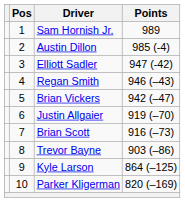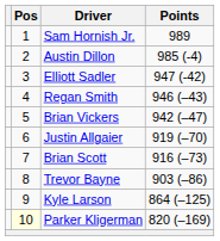Parker Kligerman | Pos: no background -> lightyellow background
